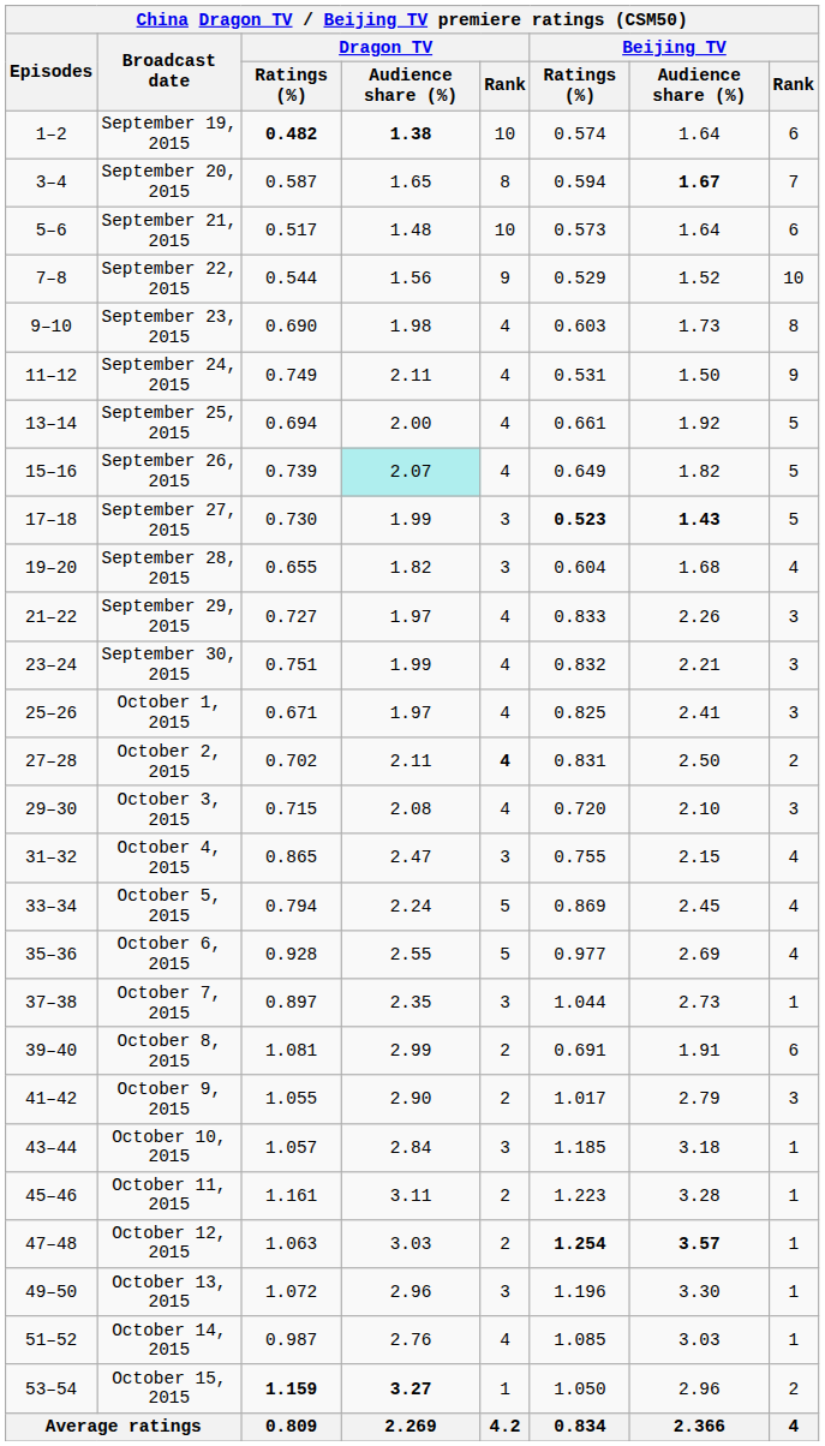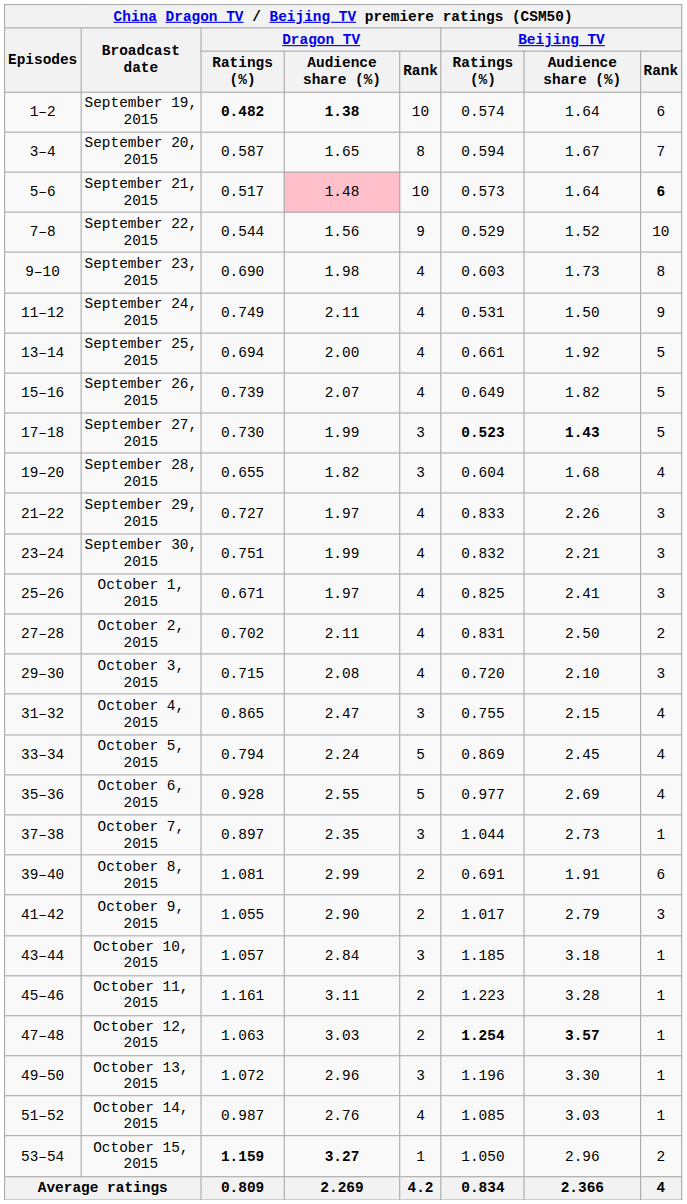September 20, 2015 | Beijing TV / Audience share (%): bold -> normal
September 21, 2015 | Dragon TV / Audience share (%): no background -> pink background
September 21, 2015 | Beijing TV / Rank: normal -> bold
September 26, 2015 | Dragon TV / Audience share (%): paleturquoise background -> no background
October 2, 2015 | Dragon TV / Rank: bold -> normal
